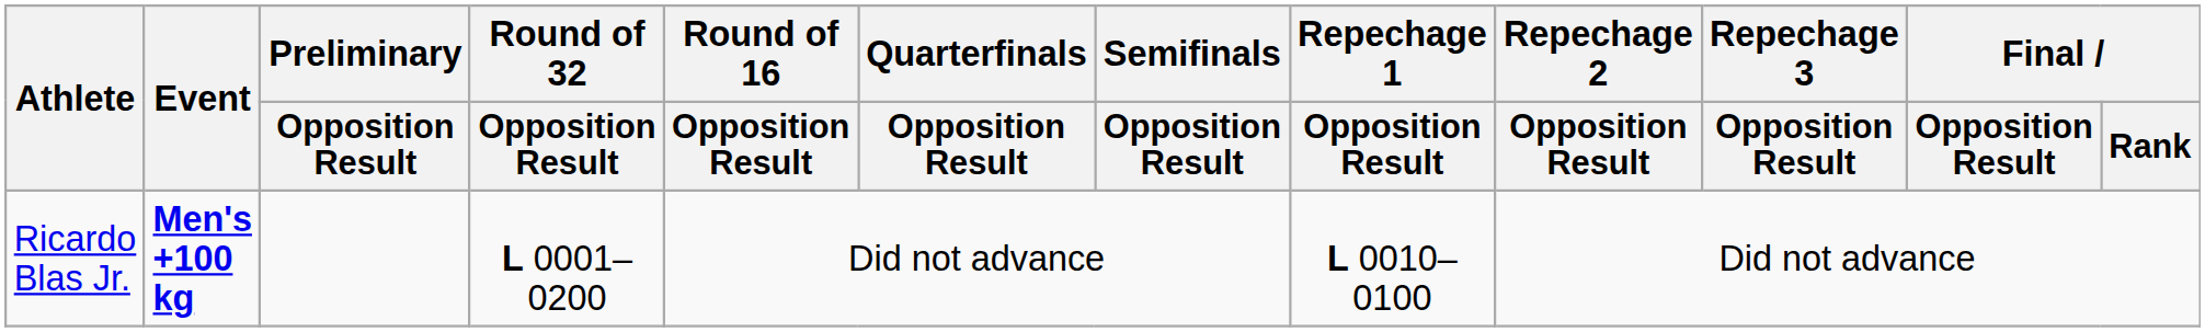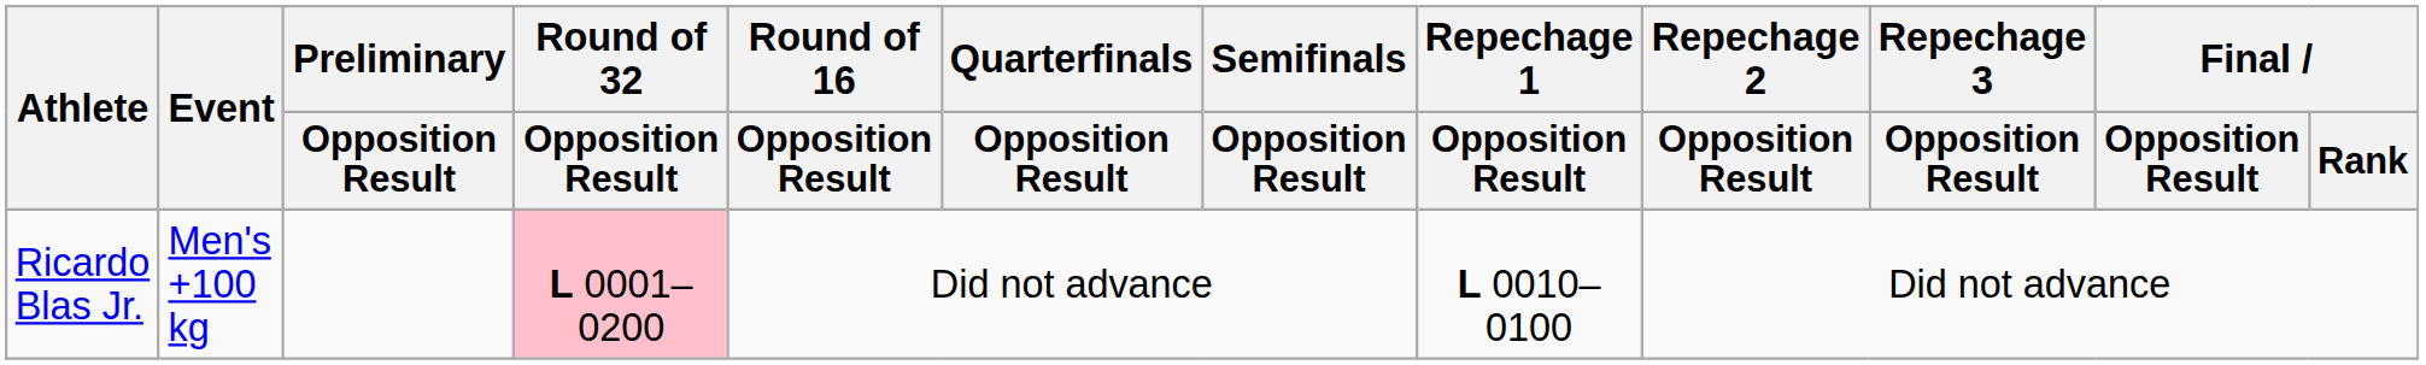Ricardo Blas Jr. | Event: bold -> normal
Ricardo Blas Jr. | Round of 32 / Opposition Result: no background -> pink background
